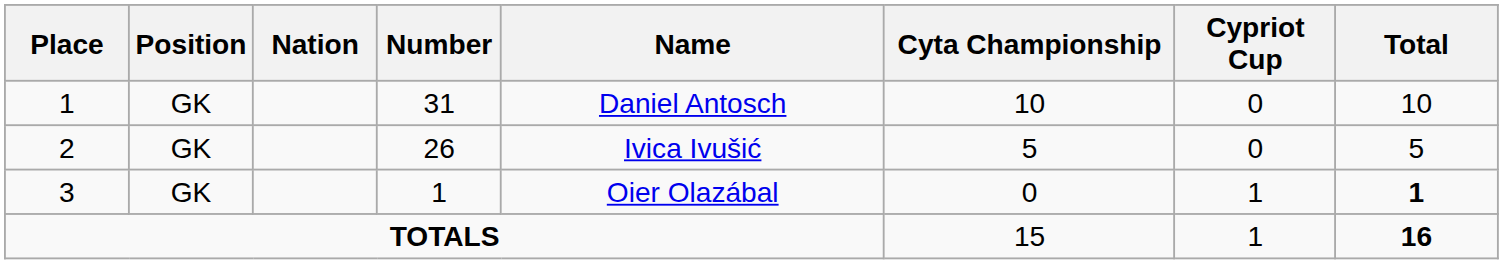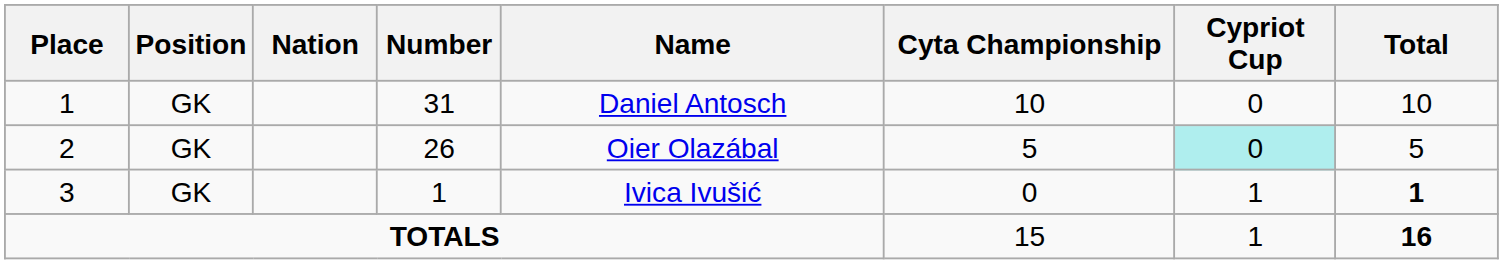2 | Name: Ivica Ivušić -> Oier Olazábal
2 | Cypriot Cup: no background -> paleturquoise background
3 | Name: Oier Olazábal -> Ivica Ivušić
